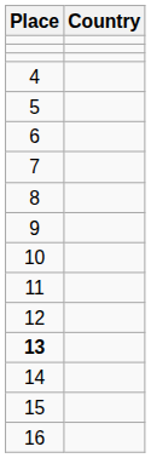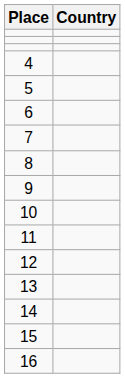row 14 | Place: bold -> normal
